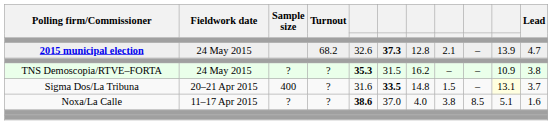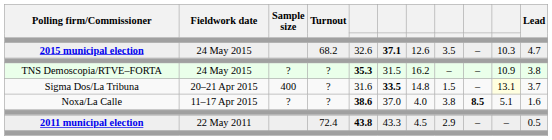2015 municipal election | column 6: 37.3 -> 37.1
2015 municipal election | column 7: 12.8 -> 12.6
2015 municipal election | column 8: 2.1 -> 3.5
2015 municipal election | column 10: 13.9 -> 10.3
Noxa/La Calle | column 9: normal -> bold
+ row: 2011 municipal election | 22 May 2011 | 72.4 | 43.8 | 43.3 | 4.5 | 2.9 | – | – | 0.5
